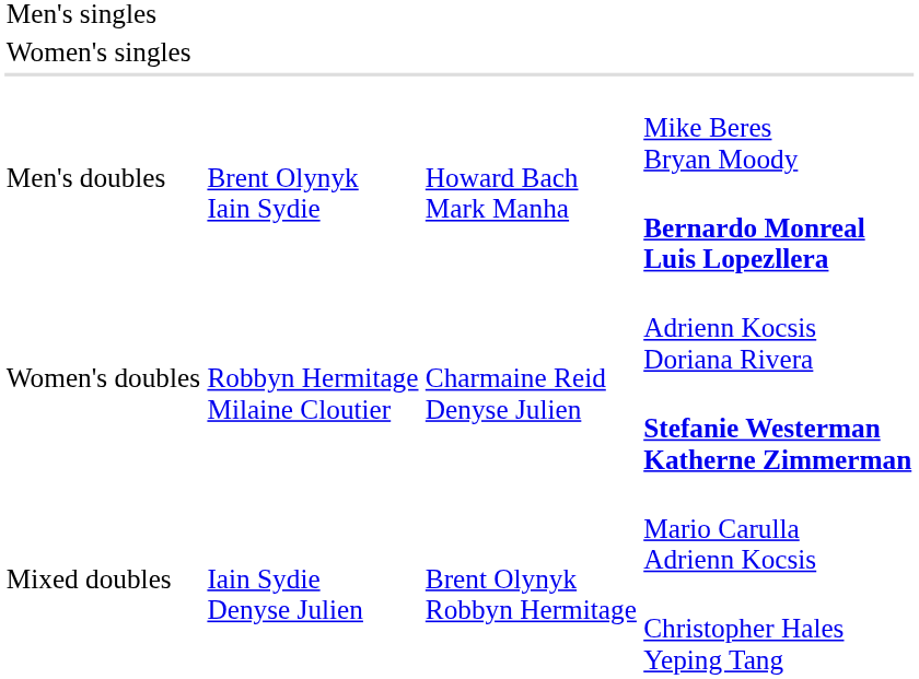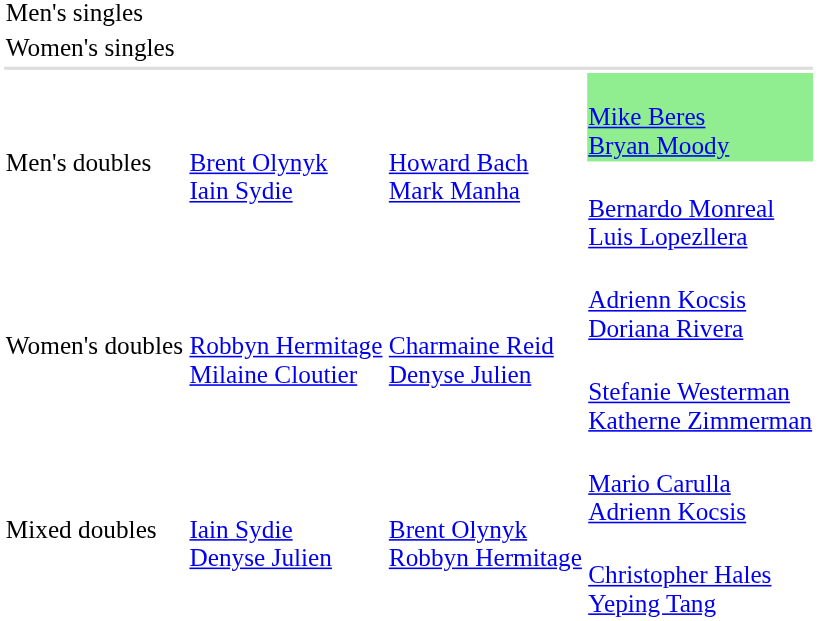Mike Beres Bryan Moody | column 4: no background -> lightgreen background
Bernardo Monreal Luis Lopezllera | column 4: bold -> normal
Stefanie Westerman Katherne Zimmerman | column 4: bold -> normal
